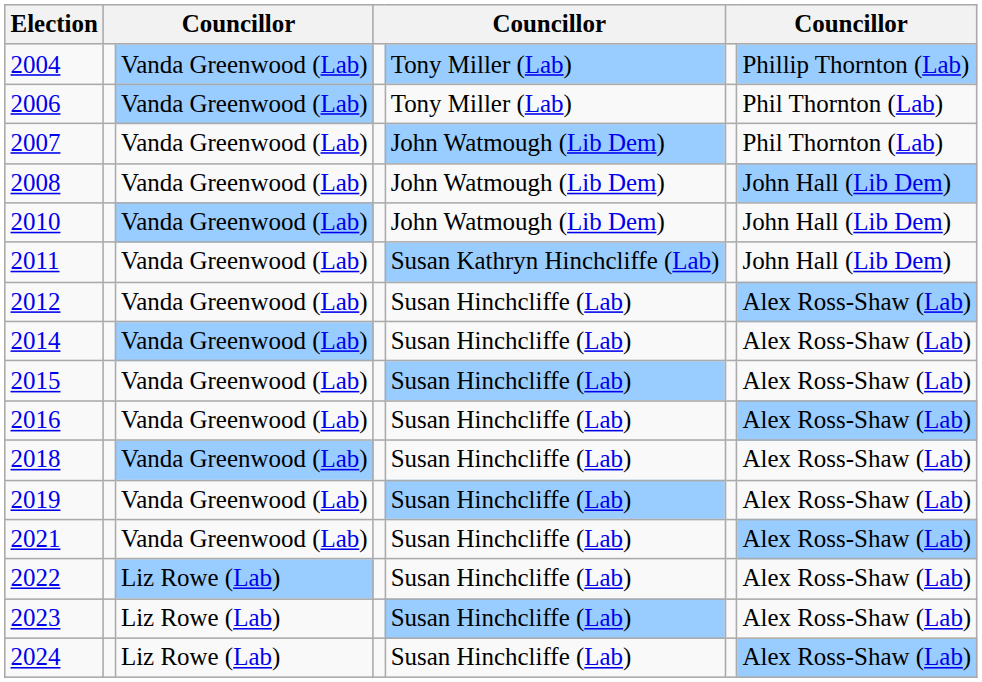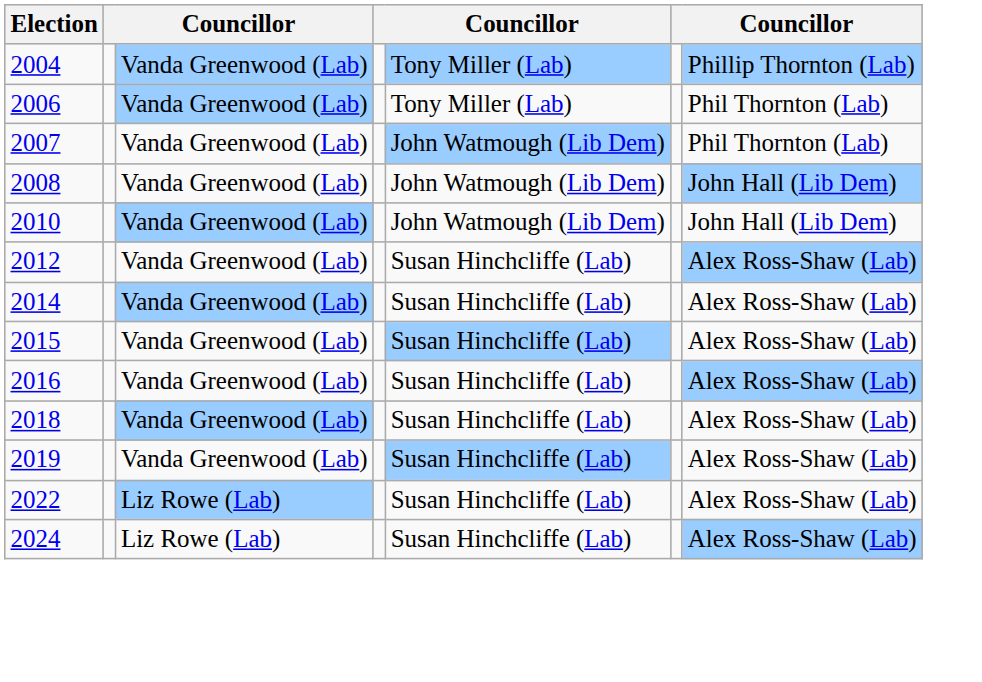- row: 2011 | Vanda Greenwood (Lab) | Susan Kathryn Hinchcliffe (Lab) | John Hall (Lib Dem)
- row: 2021 | Vanda Greenwood (Lab) | Susan Hinchcliffe (Lab) | Alex Ross-Shaw (Lab)
- row: 2023 | Liz Rowe (Lab) | Susan Hinchcliffe (Lab) | Alex Ross-Shaw (Lab)
